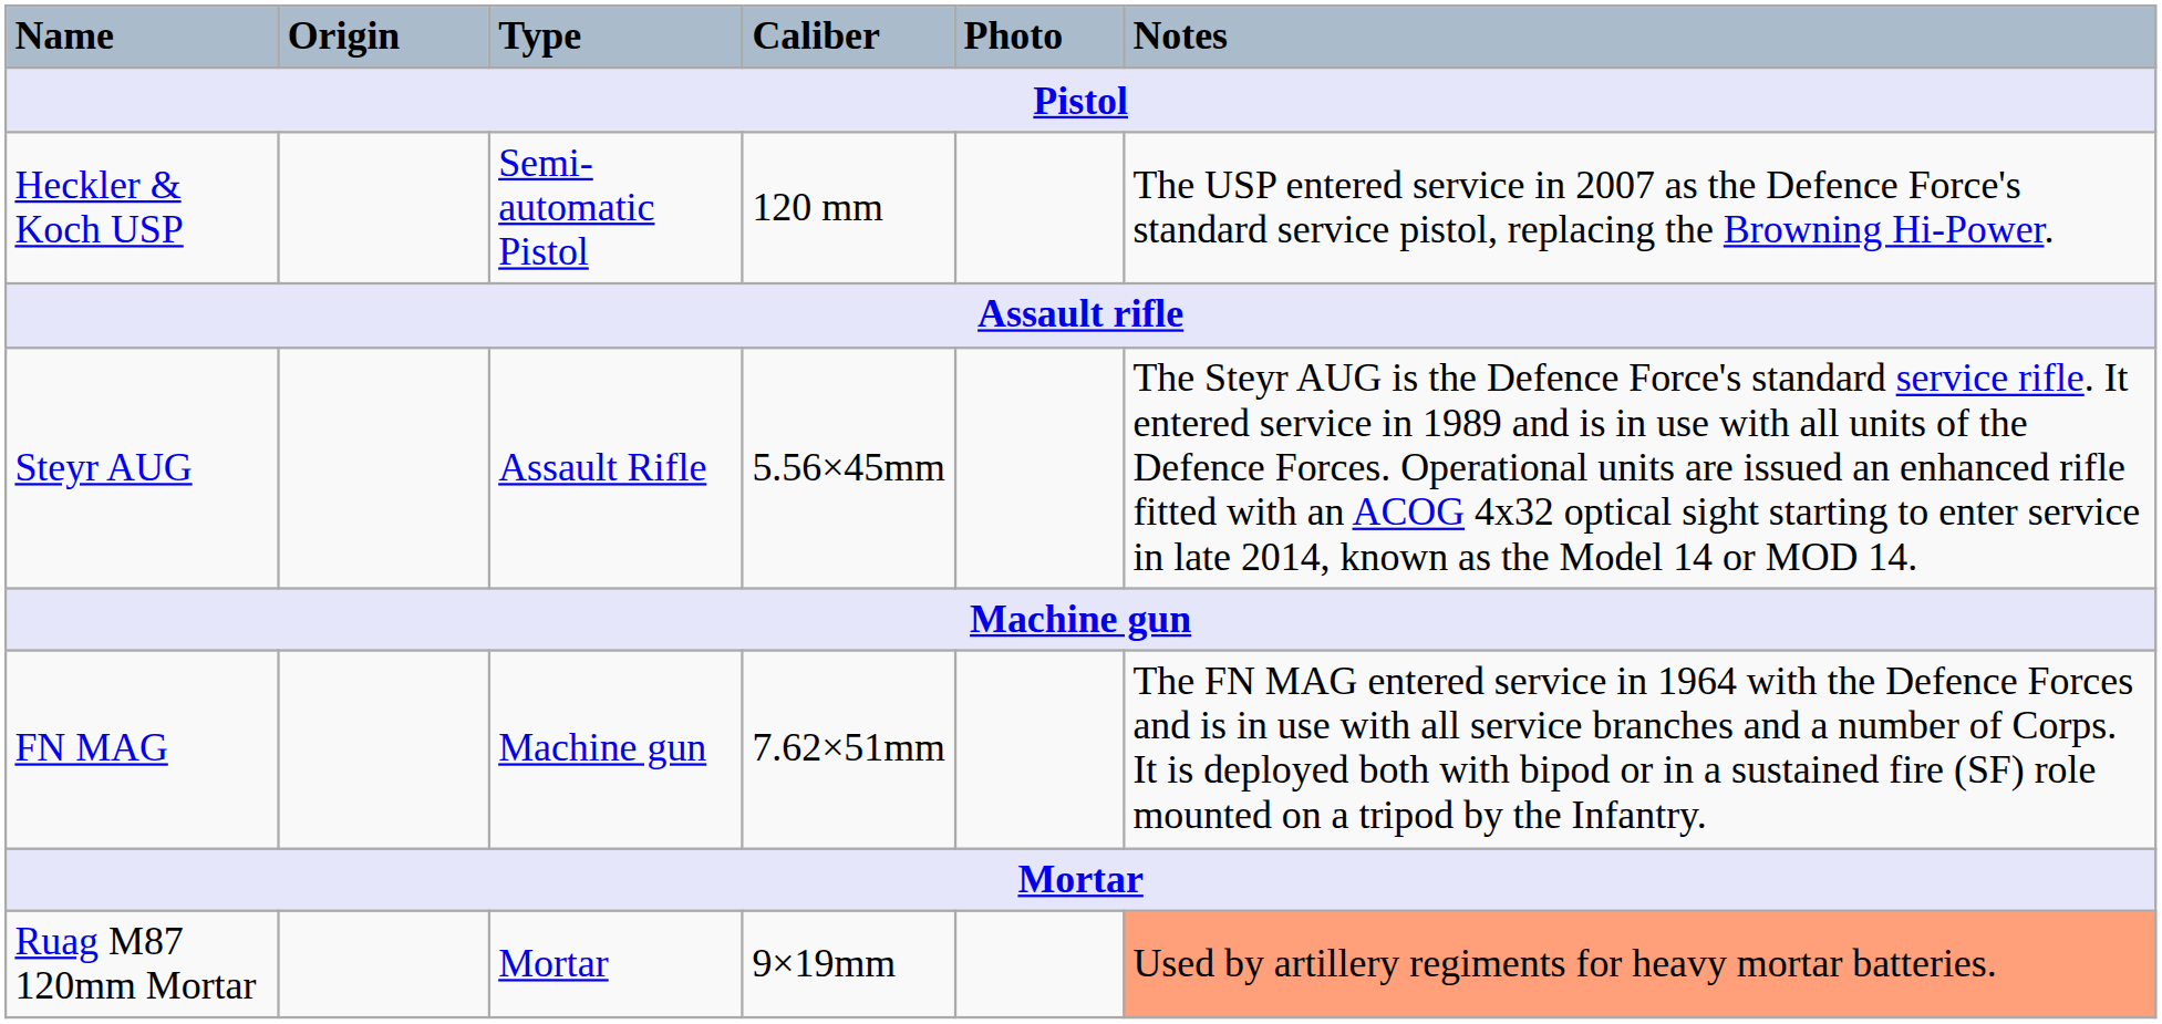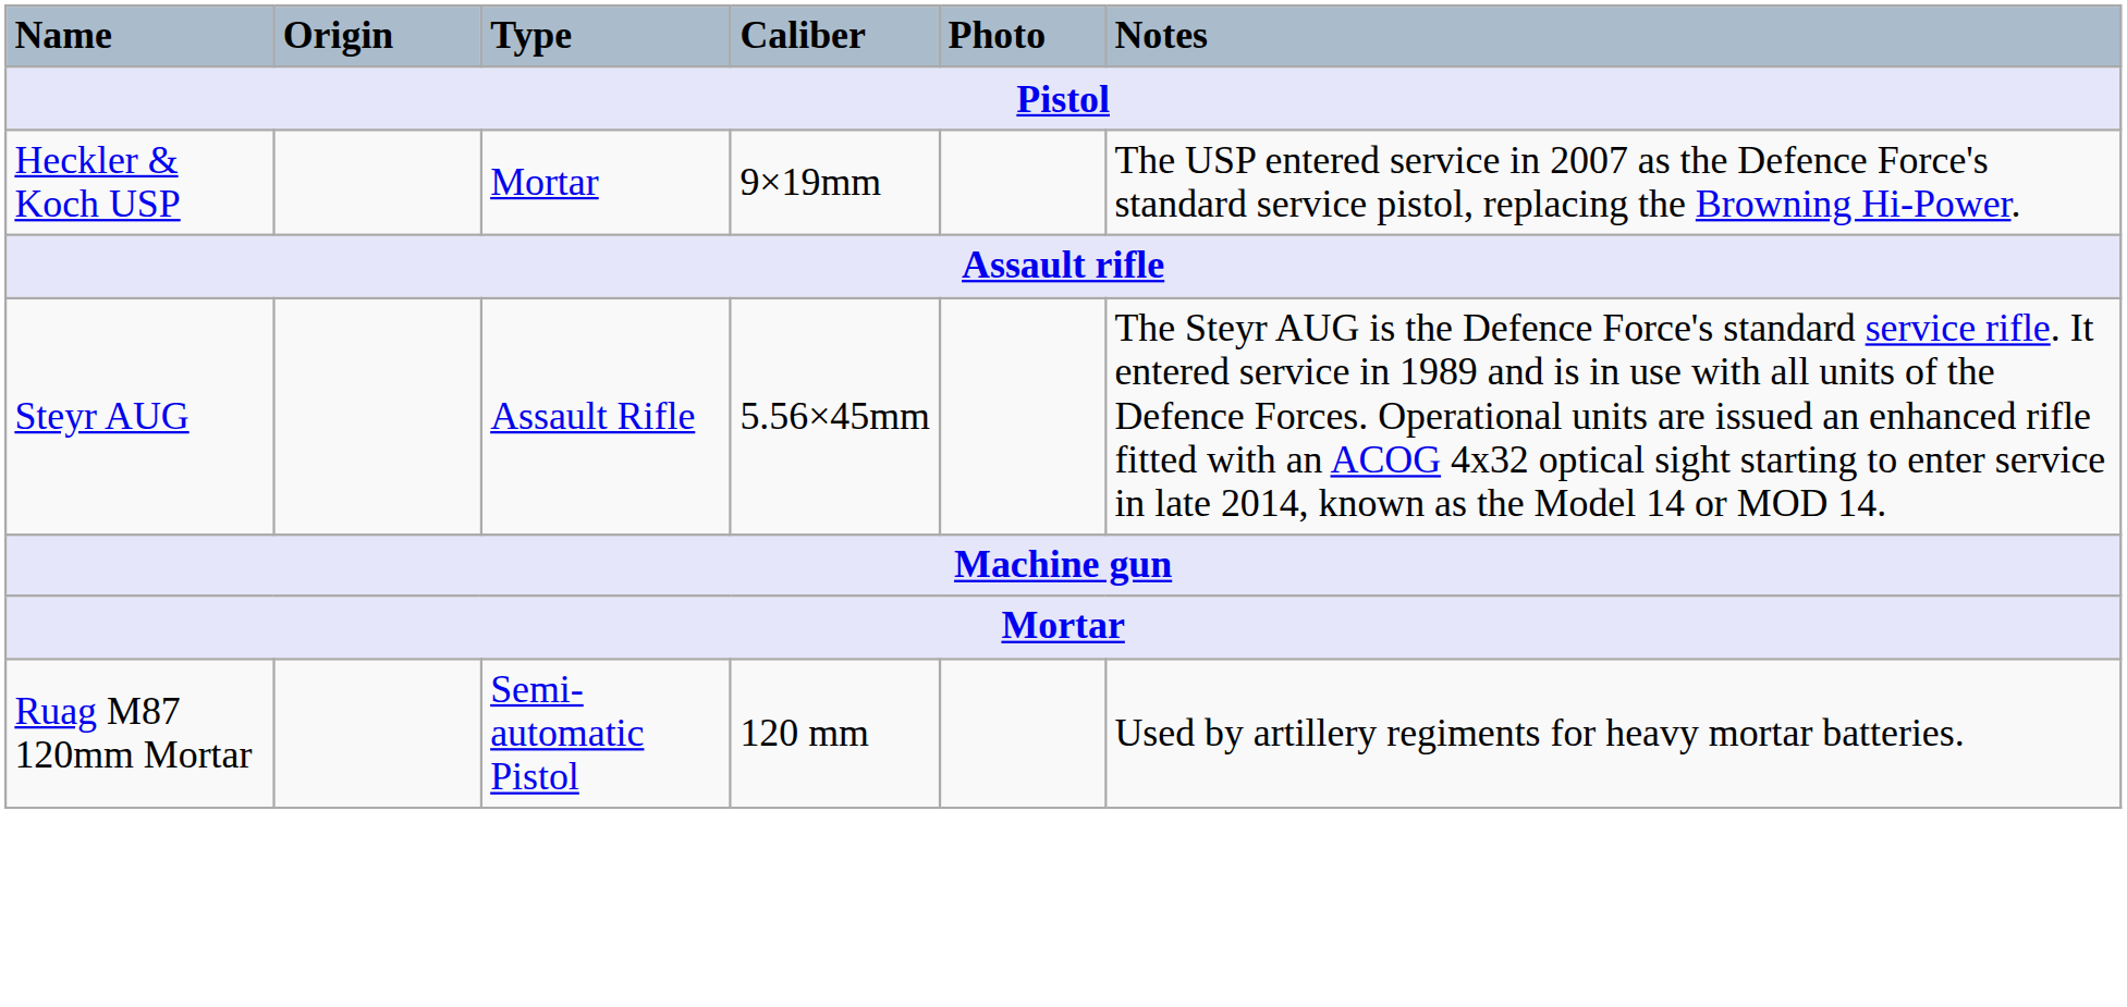Heckler & Koch USP | Type: Semi-automatic Pistol -> Mortar
Heckler & Koch USP | Caliber: 120 mm -> 9×19mm
- row: FN MAG | Machine gun | 7.62×51mm | The FN MAG entered service in 1964 with the Defence Forces and is in use with all service branches and a number of Corps. It is deployed both with bipod or in a sustained fire (SF) role mounted on a tripod by the Infantry.
Ruag M87 120mm Mortar | Type: Mortar -> Semi-automatic Pistol
Ruag M87 120mm Mortar | Caliber: 9×19mm -> 120 mm
Ruag M87 120mm Mortar | Notes: lightsalmon background -> no background
